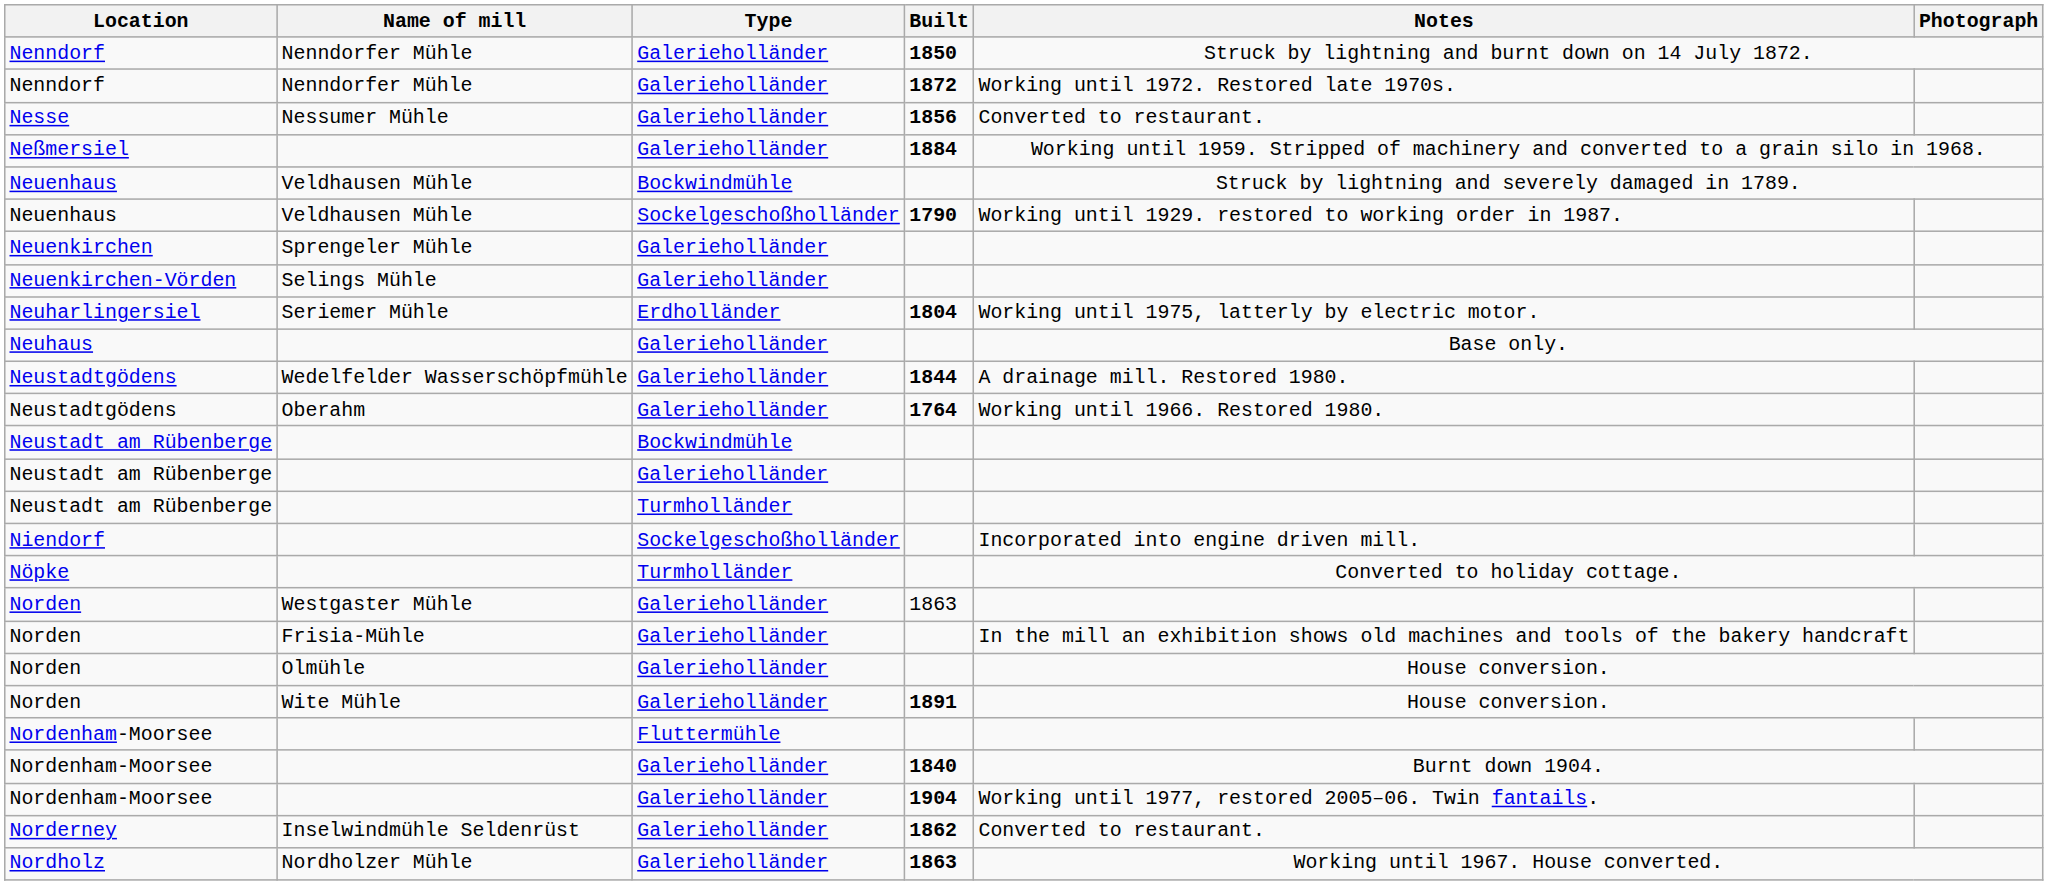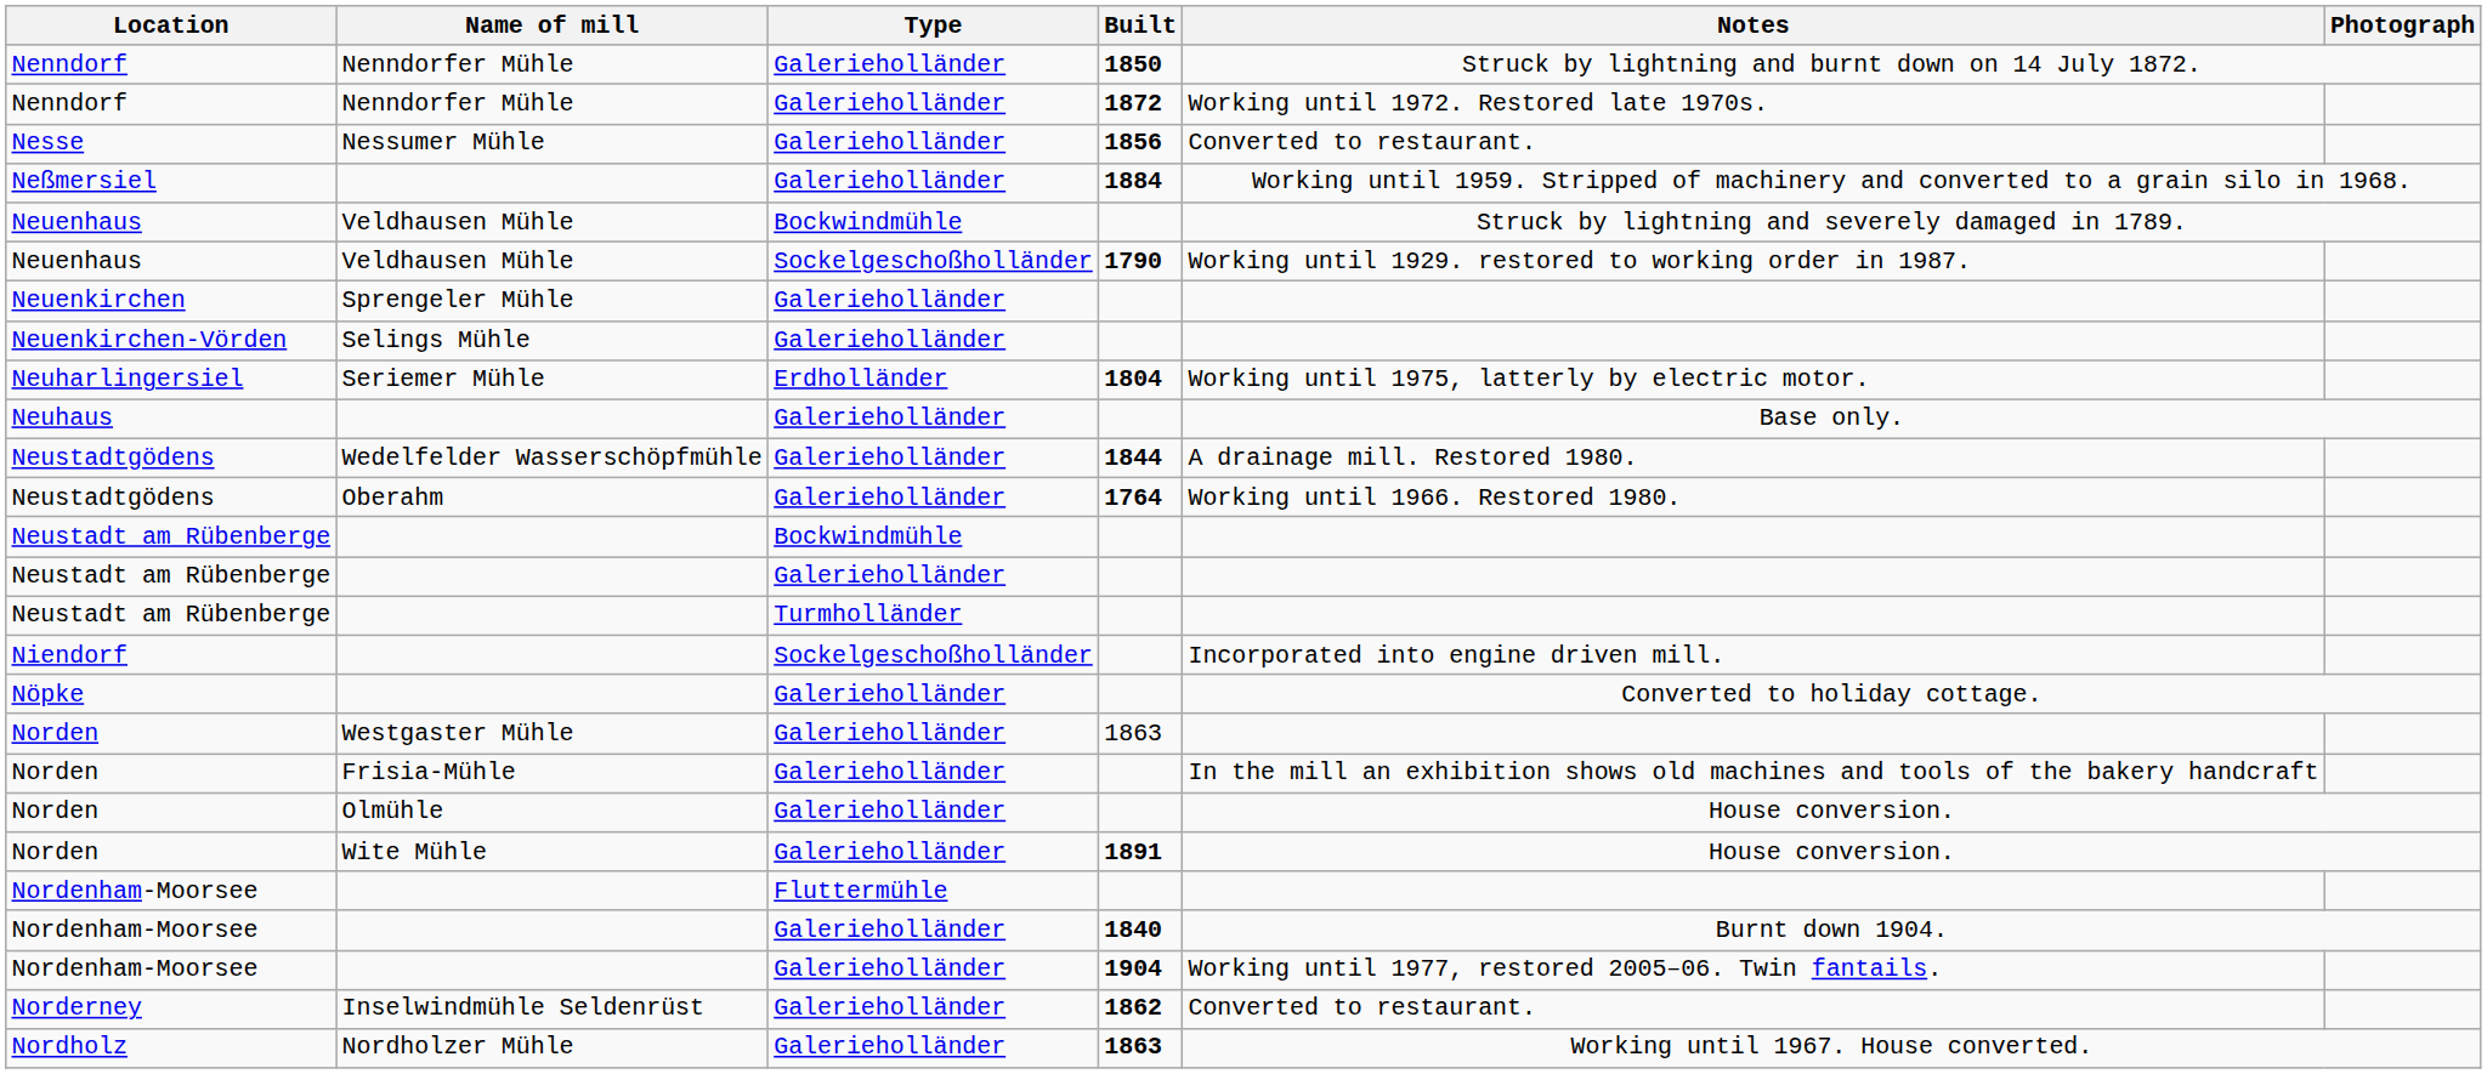Nöpke | Type: Turmholländer -> Galerieholländer
